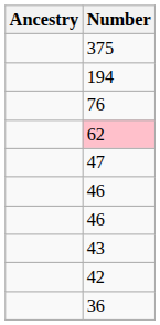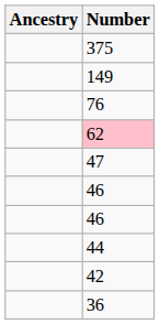row 3 | Number: 194 -> 149
row 9 | Number: 43 -> 44
